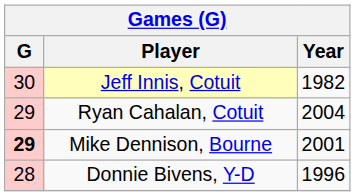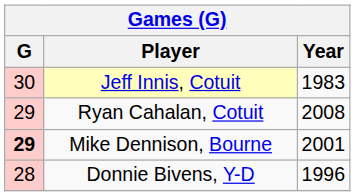Jeff Innis, Cotuit | Year: 1982 -> 1983
Ryan Cahalan, Cotuit | Year: 2004 -> 2008
